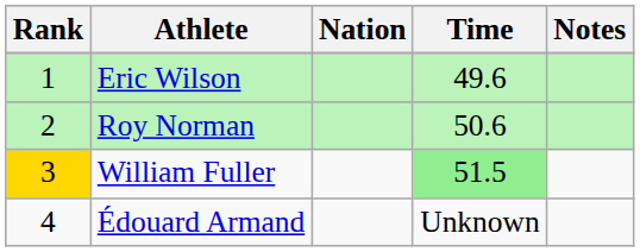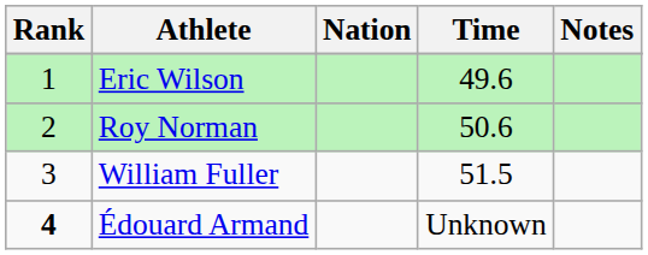William Fuller | Rank: gold background -> no background
William Fuller | Time: lightgreen background -> no background
Édouard Armand | Rank: normal -> bold
